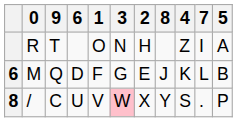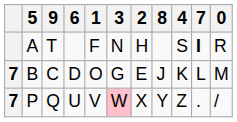columns swapped: 5 <-> 0
row 2 | 1: O -> F
row 2 | 4: Z -> S
row 2 | 7: normal -> bold
row 3 | column 1: 6 -> 7
row 3 | 9: Q -> C
row 3 | 1: F -> O
row 4 | column 1: 8 -> 7
row 4 | 9: C -> Q
row 4 | 4: S -> Z
